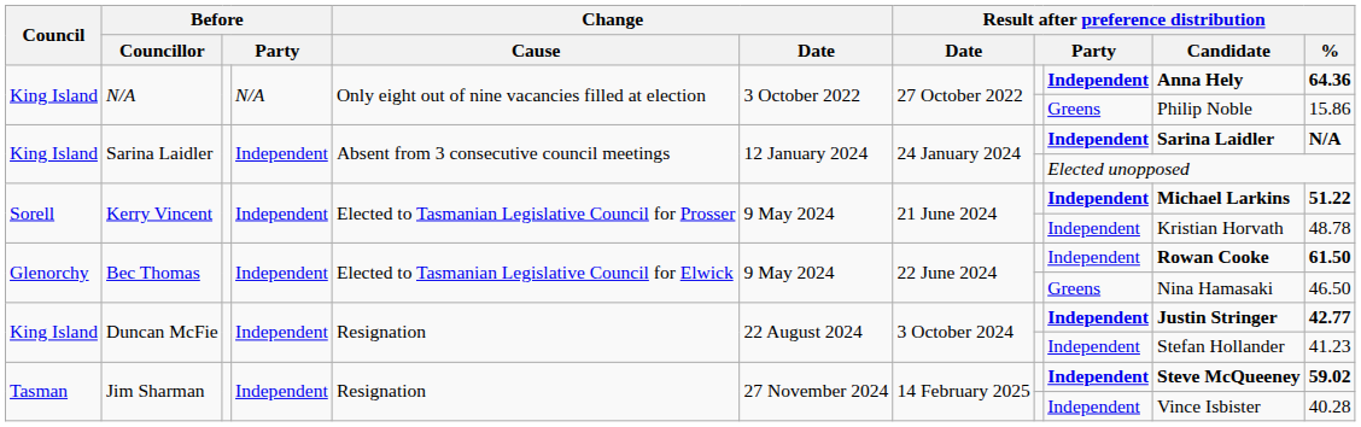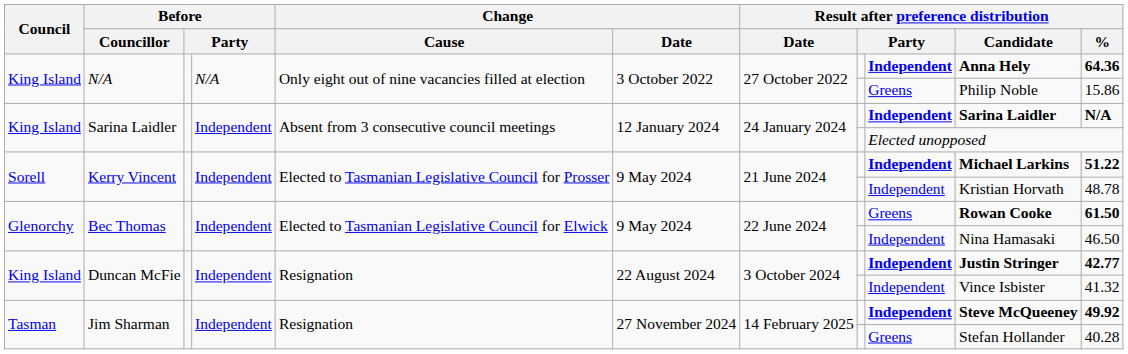row 9 | column 9: Independent -> Greens
row 10 | column 9: Greens -> Independent
row 12 | Result after preference distribution / Candidate: Stefan Hollander -> Vince Isbister
row 12 | Result after preference distribution / %: 41.23 -> 41.32
row 13 | Result after preference distribution / %: 59.02 -> 49.92
row 14 | column 9: Independent -> Greens
row 14 | Result after preference distribution / Candidate: Vince Isbister -> Stefan Hollander
